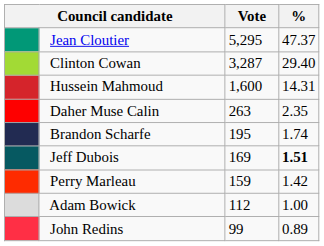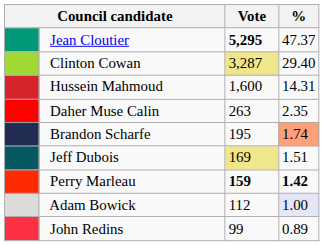Jean Cloutier | Vote: normal -> bold
Clinton Cowan | Vote: no background -> khaki background
Brandon Scharfe | %: no background -> lightsalmon background
Jeff Dubois | Vote: no background -> khaki background
Jeff Dubois | %: bold -> normal
Perry Marleau | Vote: normal -> bold
Perry Marleau | %: normal -> bold
Adam Bowick | %: no background -> lavender background
